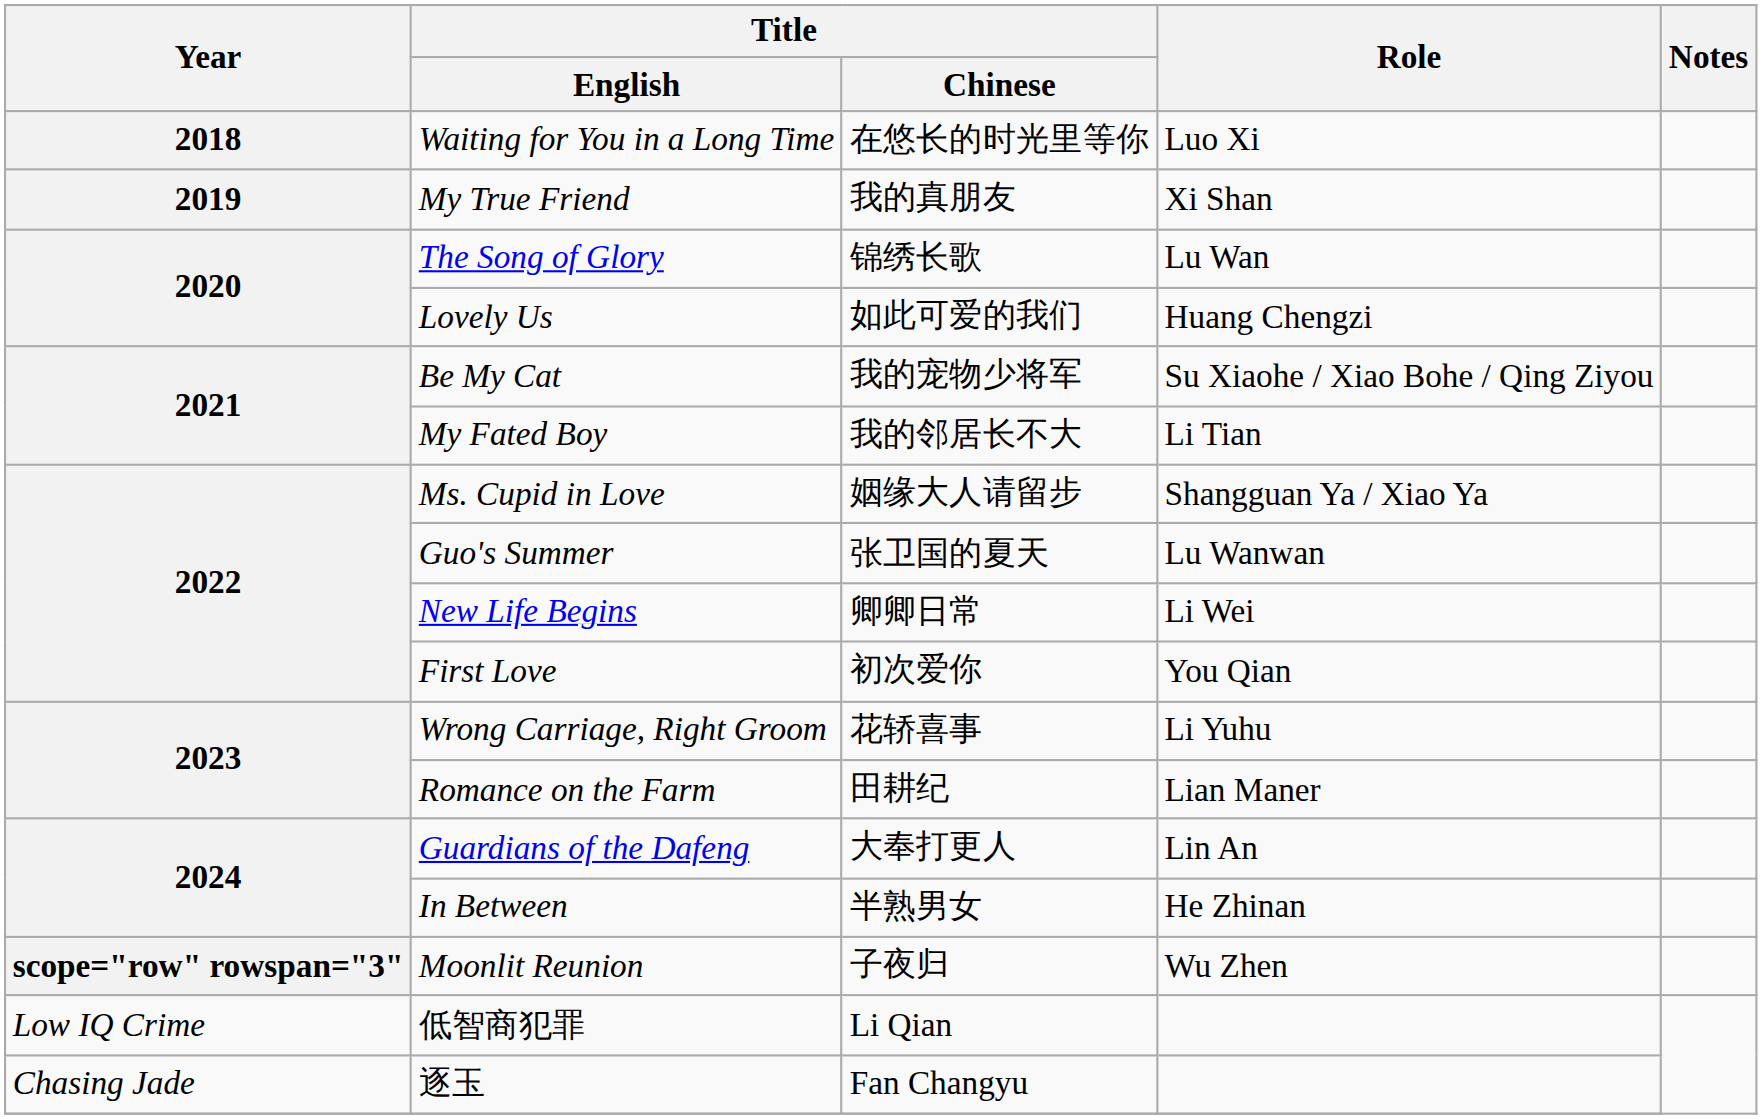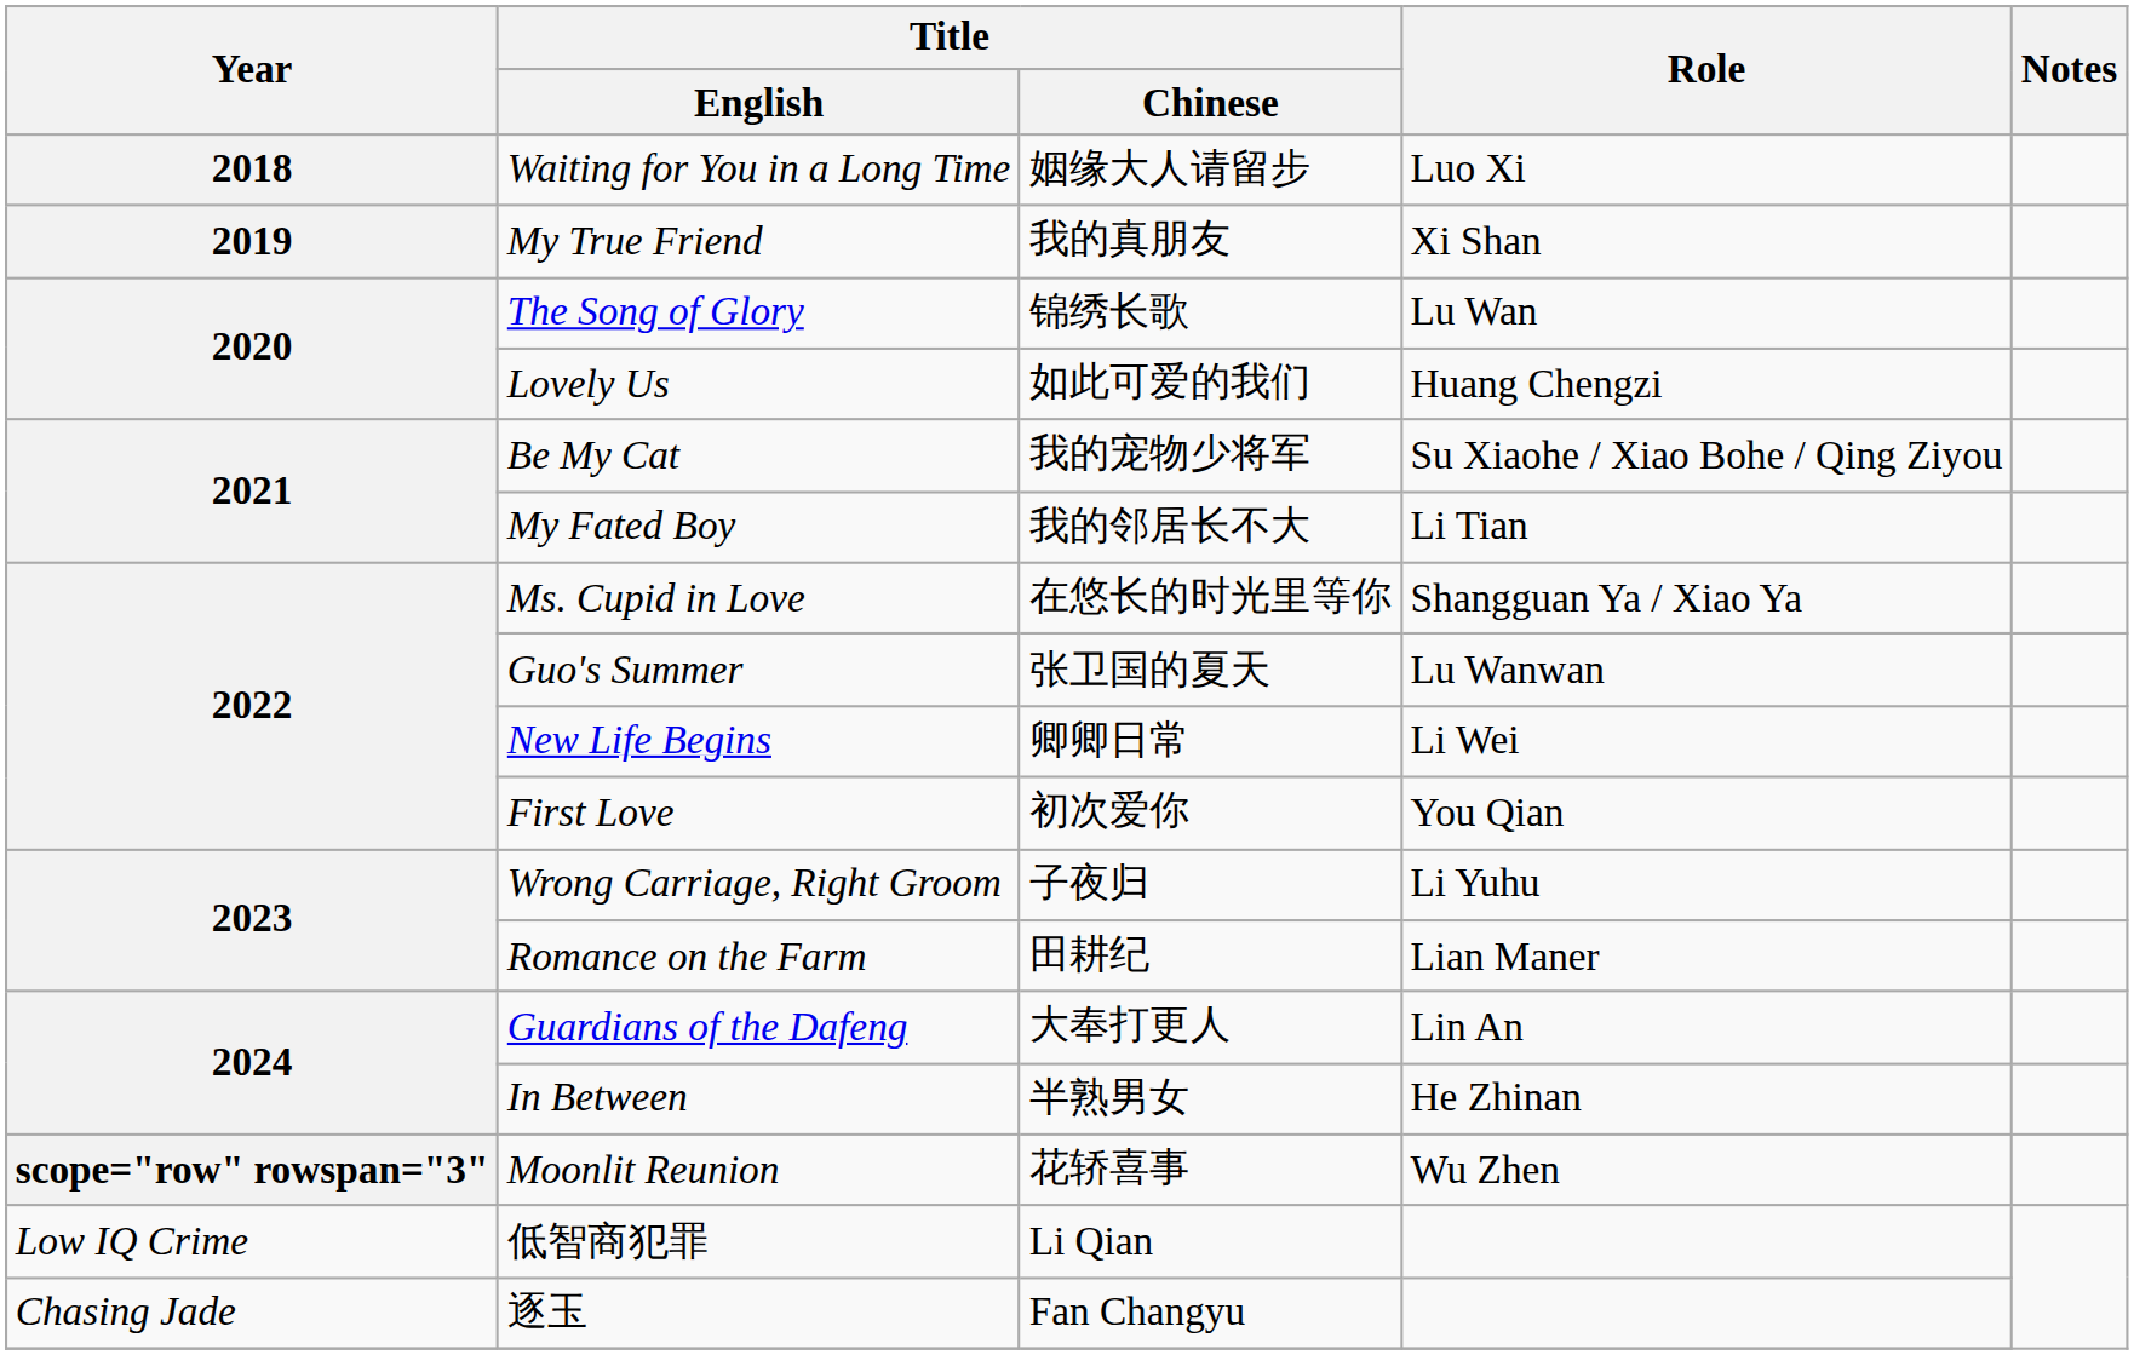Waiting for You in a Long Time | Title / Chinese: 在悠长的时光里等你 -> 姻缘大人请留步
Ms. Cupid in Love | Title / Chinese: 姻缘大人请留步 -> 在悠长的时光里等你
Wrong Carriage, Right Groom | Title / Chinese: 花轿喜事 -> 子夜归
Moonlit Reunion | Title / Chinese: 子夜归 -> 花轿喜事
